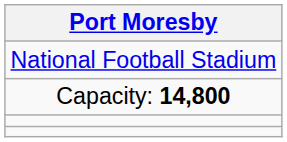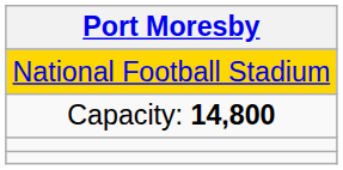row 2 | column 1: no background -> gold background
